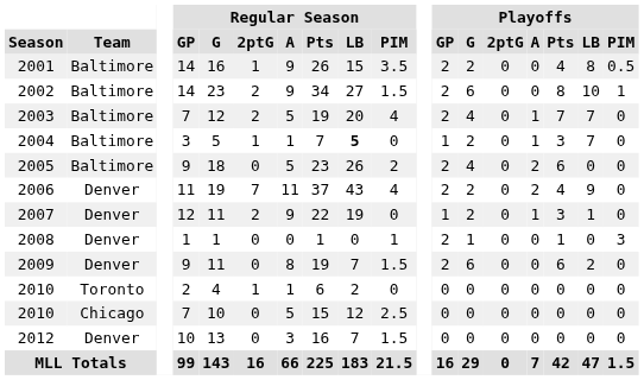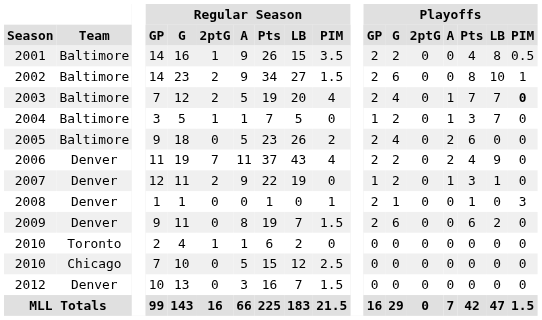2003 | Playoffs / PIM: normal -> bold
2004 | Regular Season / LB: bold -> normal
